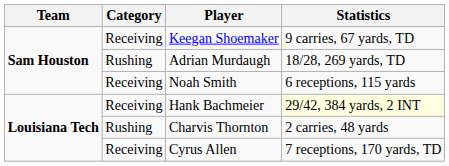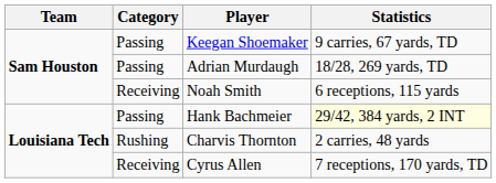Keegan Shoemaker | Category: Receiving -> Passing
Adrian Murdaugh | Category: Rushing -> Passing
Hank Bachmeier | Category: Receiving -> Passing
